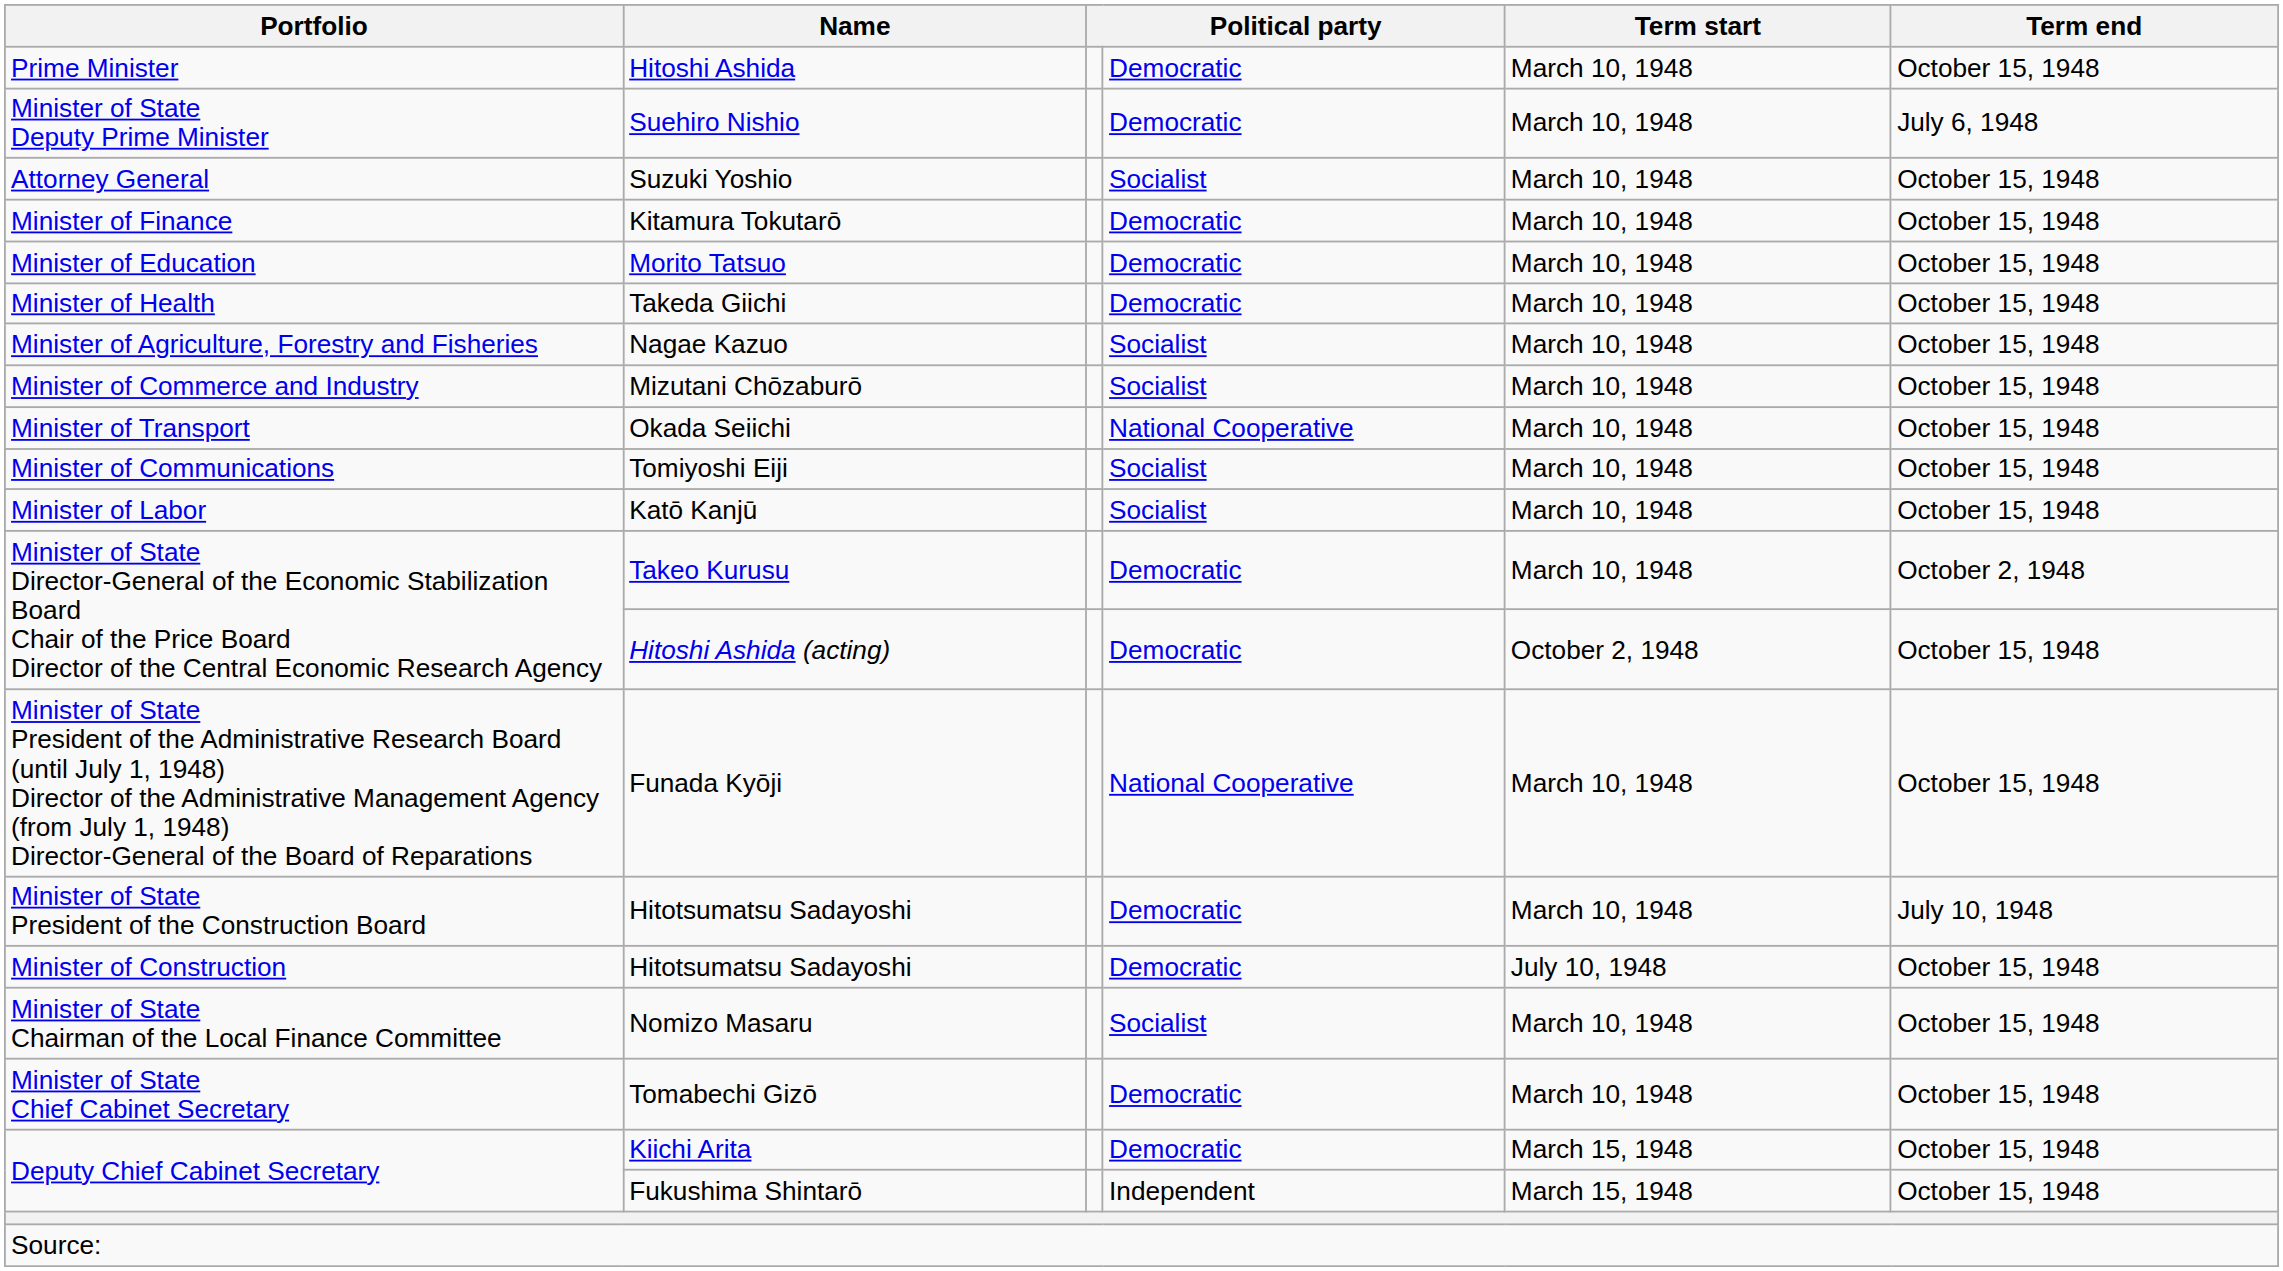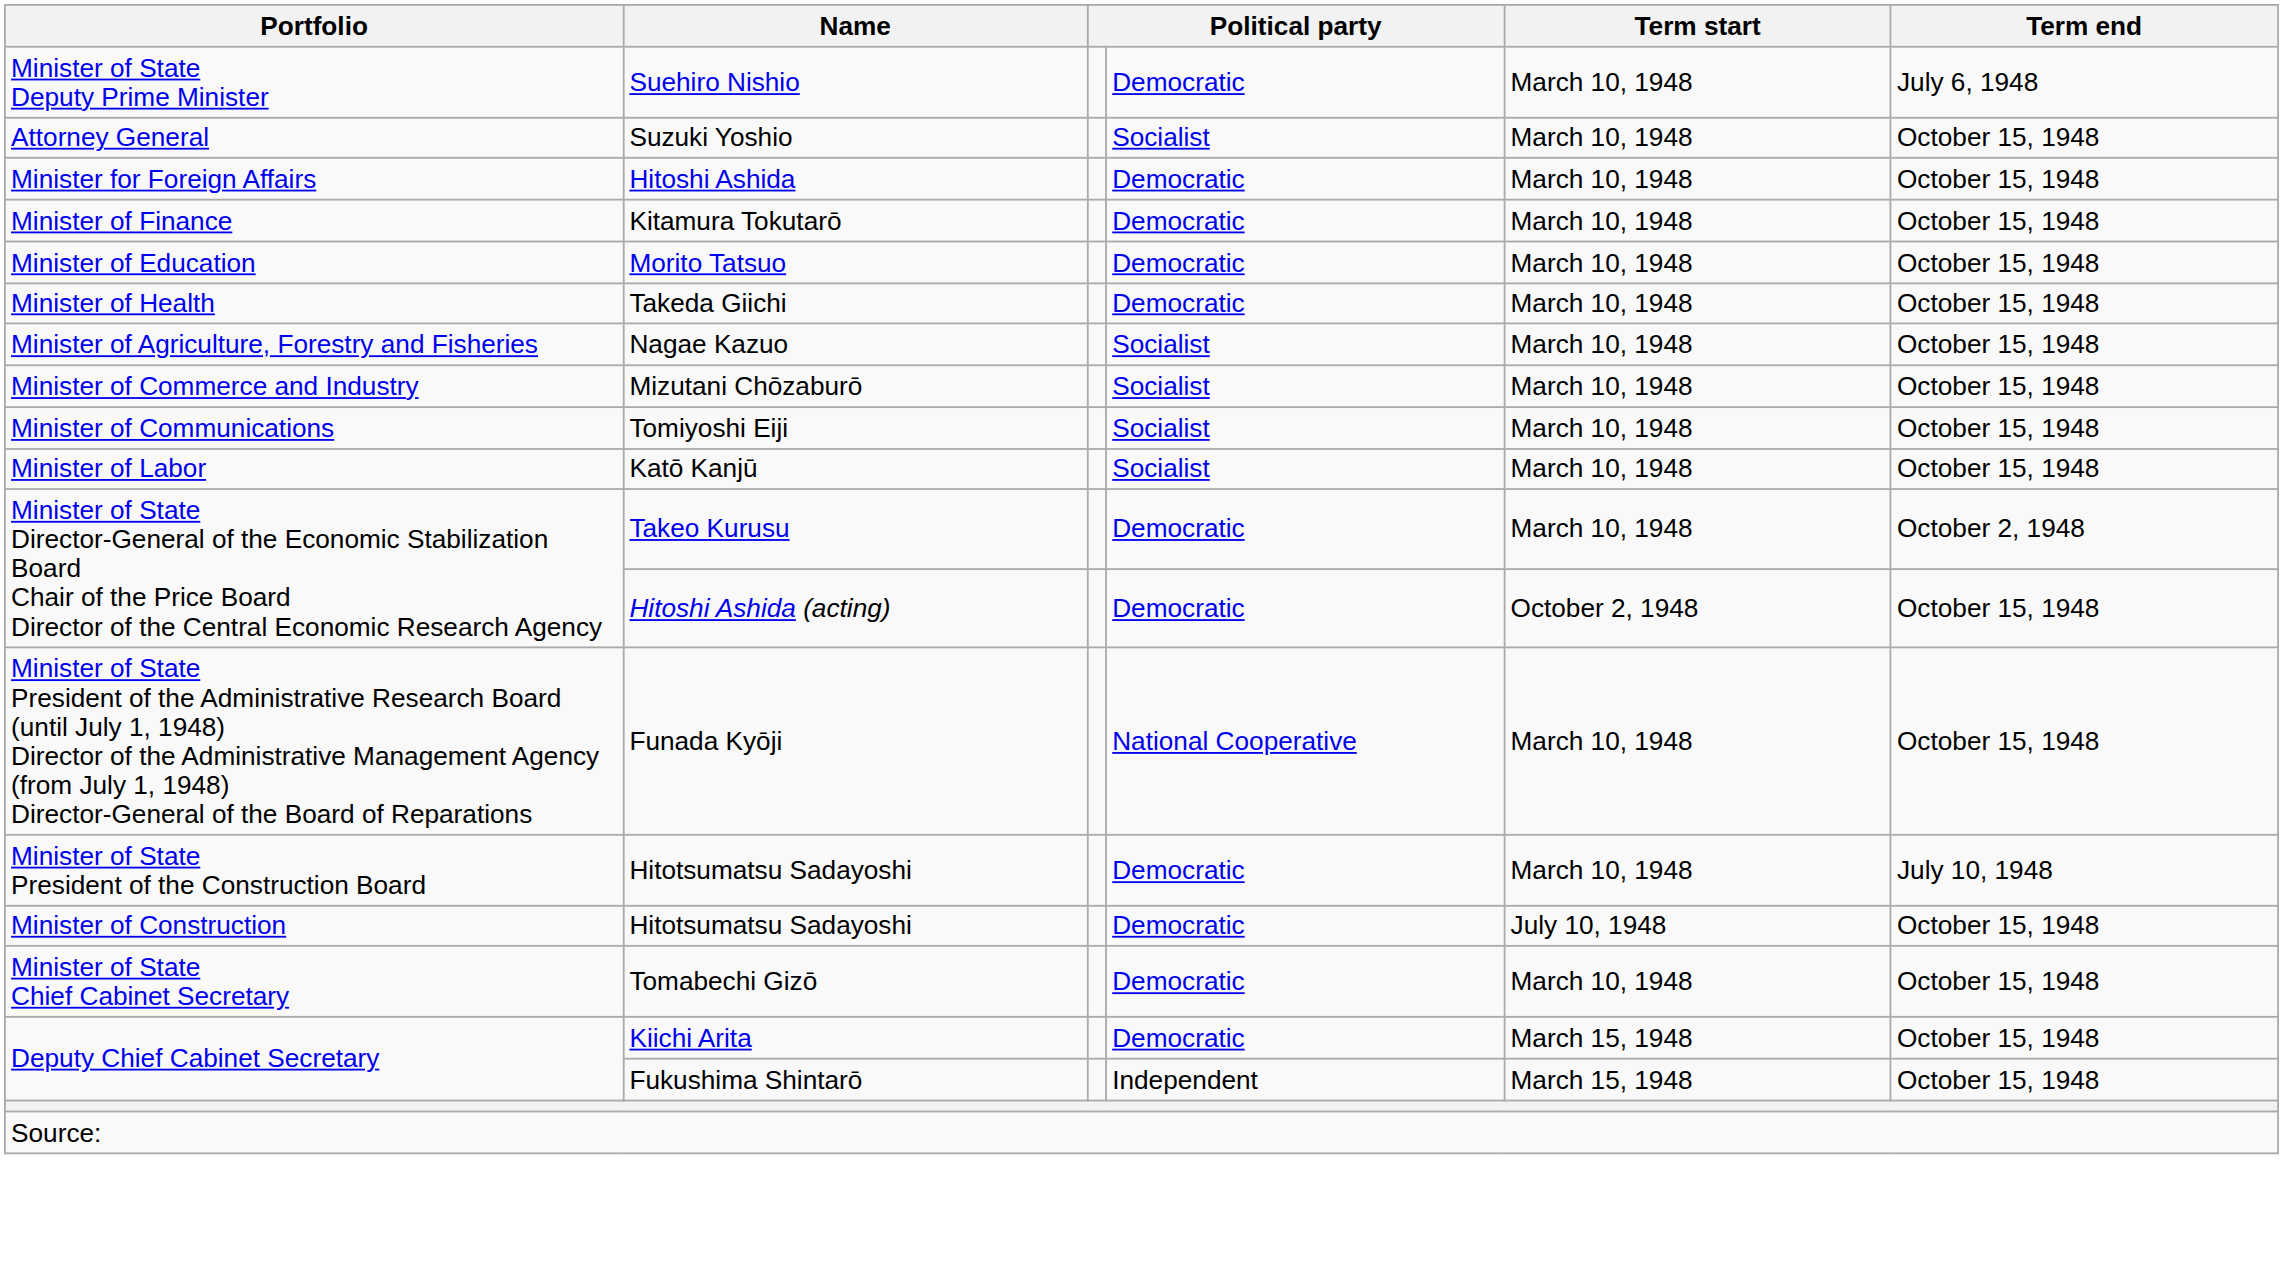- row: Prime Minister | Hitoshi Ashida | Democratic | March 10, 1948 | October 15, 1948
+ row: Minister for Foreign Affairs | Hitoshi Ashida | Democratic | March 10, 1948 | October 15, 1948
- row: Minister of Transport | Okada Seiichi | National Cooperative | March 10, 1948 | October 15, 1948
- row: Minister of State Chairman of the Local Finance Committee | Nomizo Masaru | Socialist | March 10, 1948 | October 15, 1948
